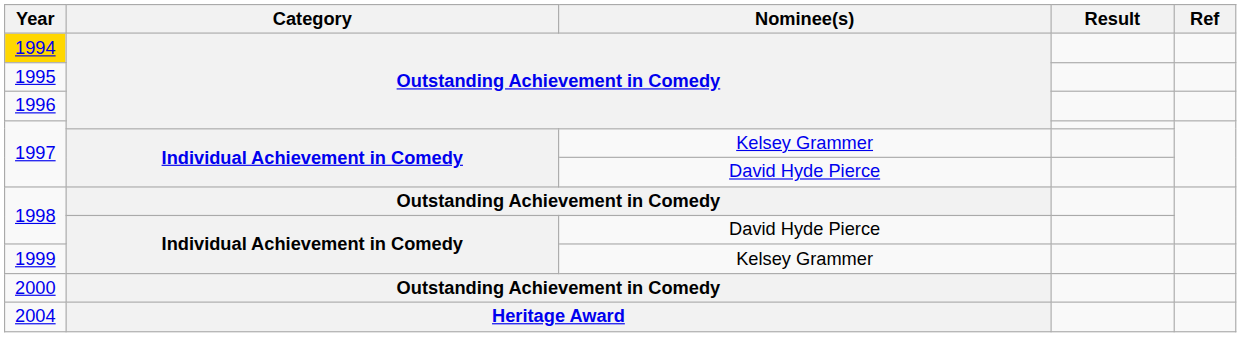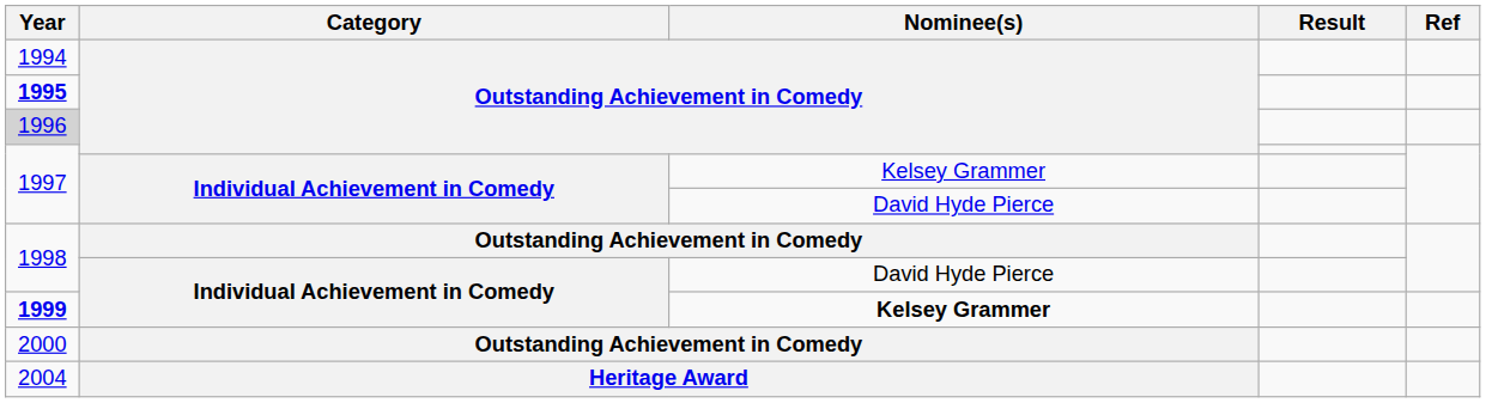1994 | Year: gold background -> no background
1995 | Year: normal -> bold
1996 | Year: no background -> lightgrey background
1999 | Year: normal -> bold
1999 | Nominee(s): normal -> bold
